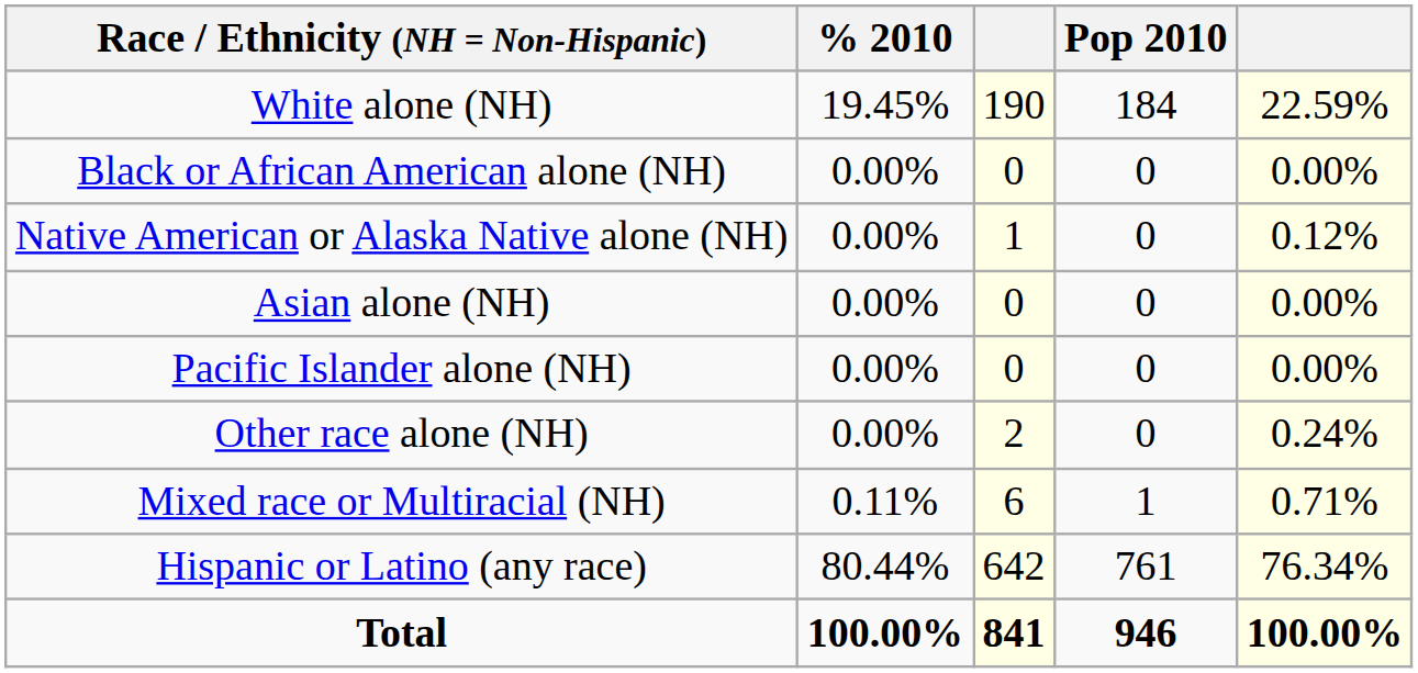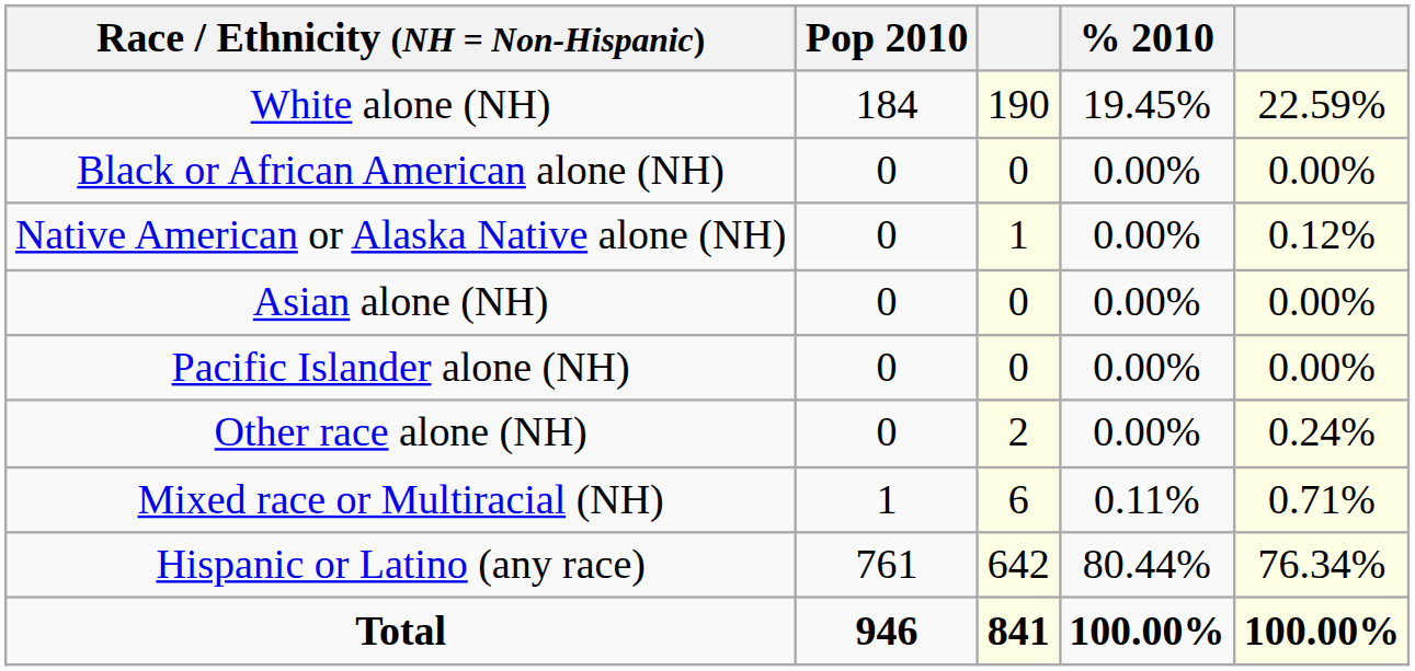columns swapped: Pop 2010 <-> % 2010
